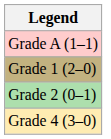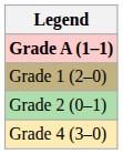row 2 | column 1: normal -> bold
